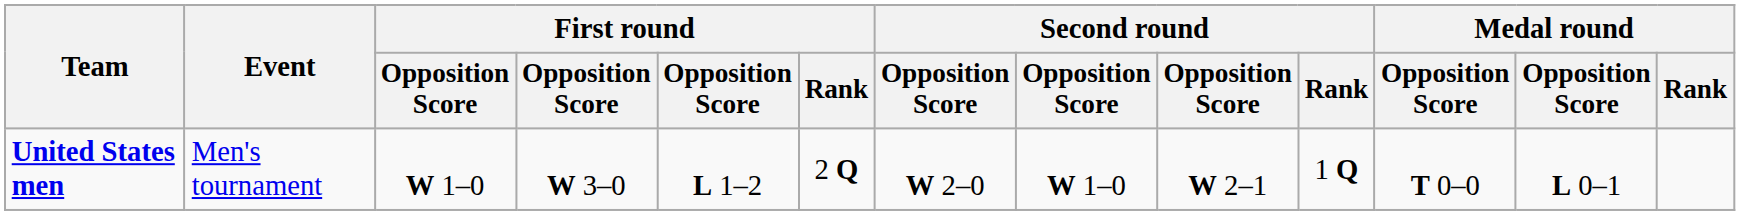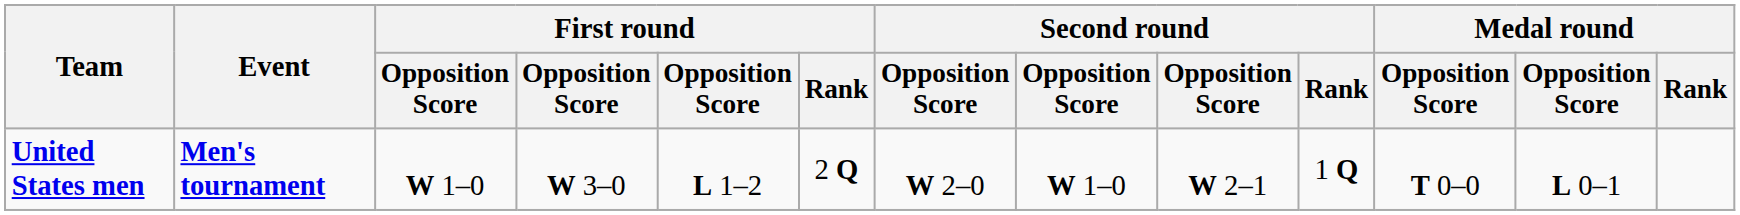United States men | Event: normal -> bold
